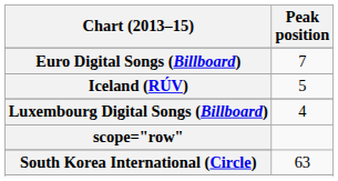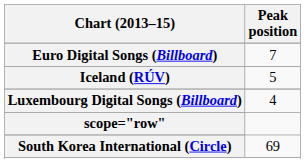South Korea International (Circle) | Peak position: 63 -> 69
